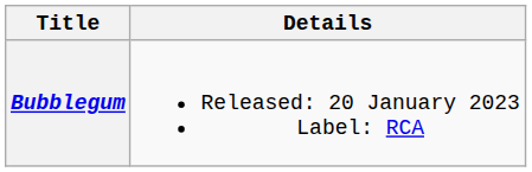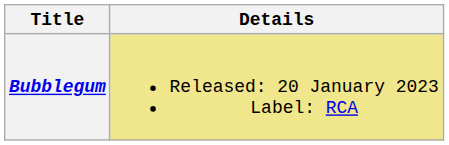Bubblegum | Details: no background -> khaki background
